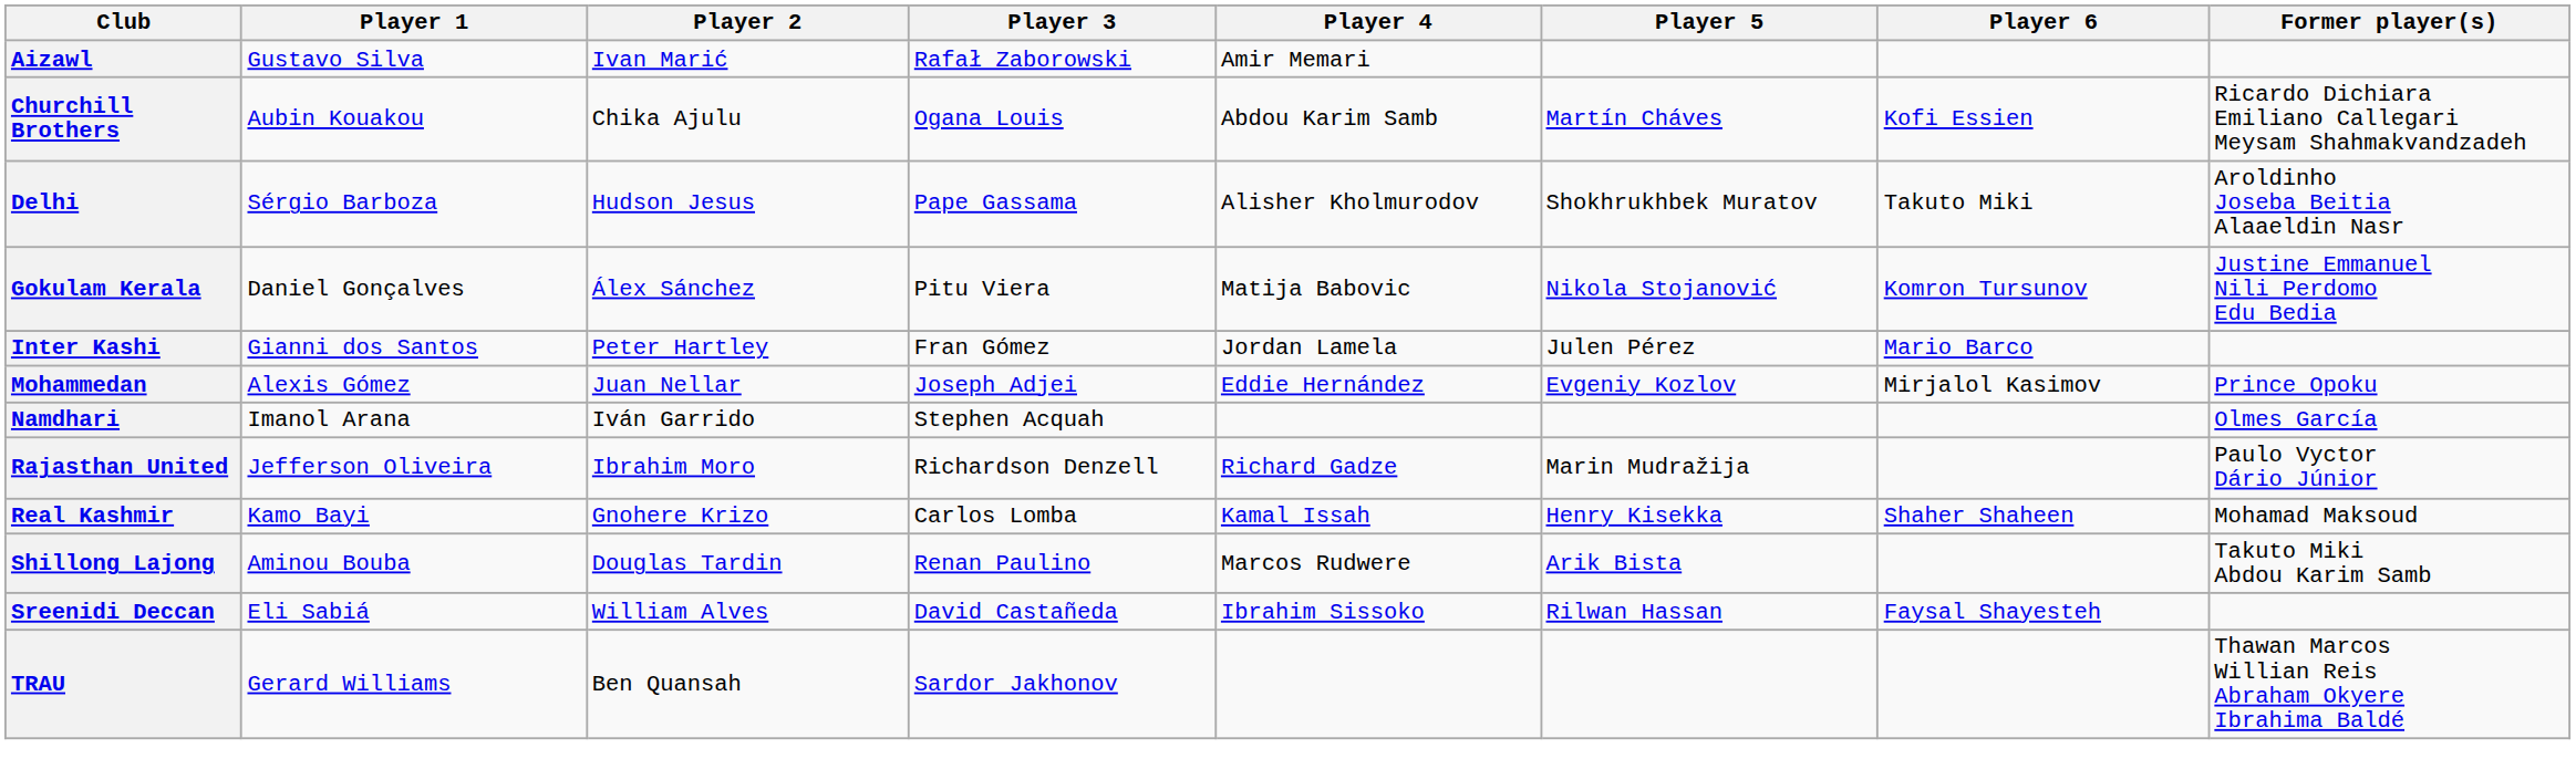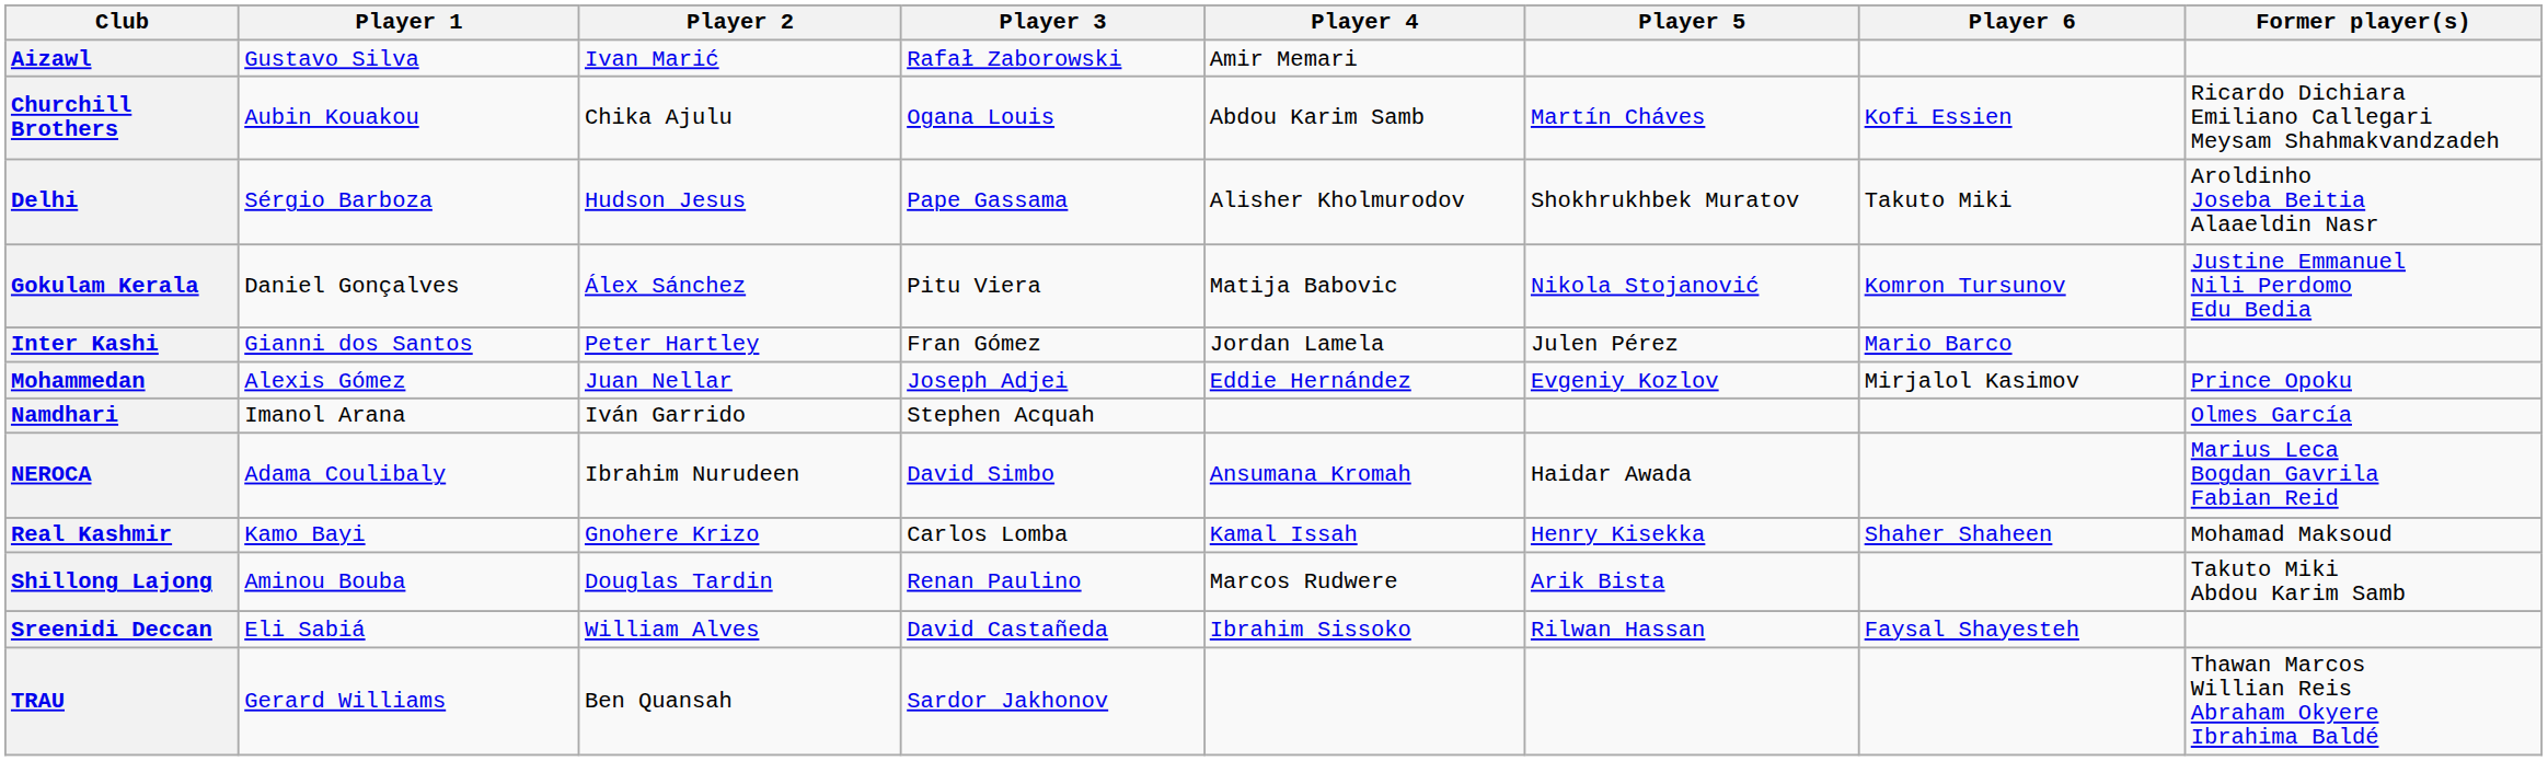+ row: NEROCA | Adama Coulibaly | Ibrahim Nurudeen | David Simbo | Ansumana Kromah | Haidar Awada | Marius Leca Bogdan Gavrila Fabian Reid
- row: Rajasthan United | Jefferson Oliveira | Ibrahim Moro | Richardson Denzell | Richard Gadze | Marin Mudražija | Paulo Vyctor Dário Júnior
